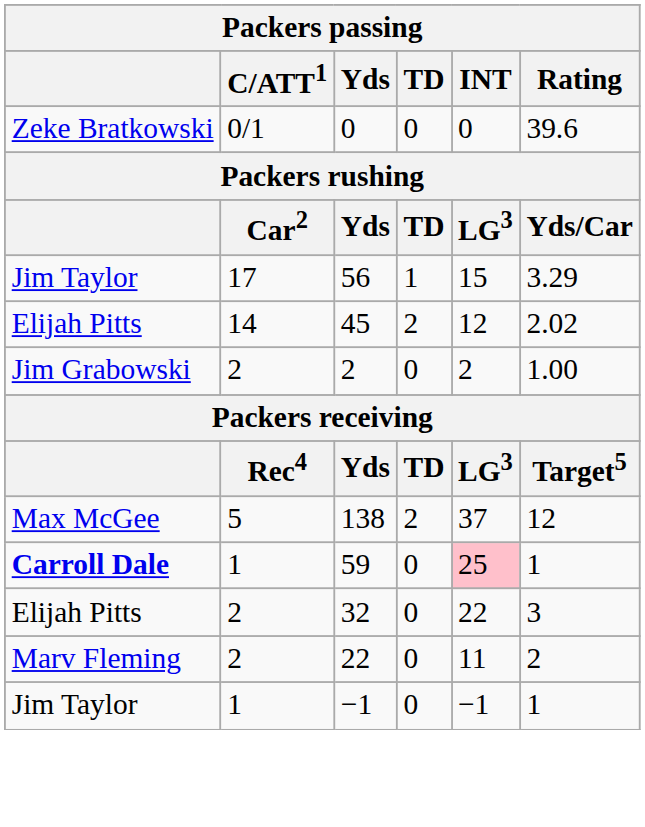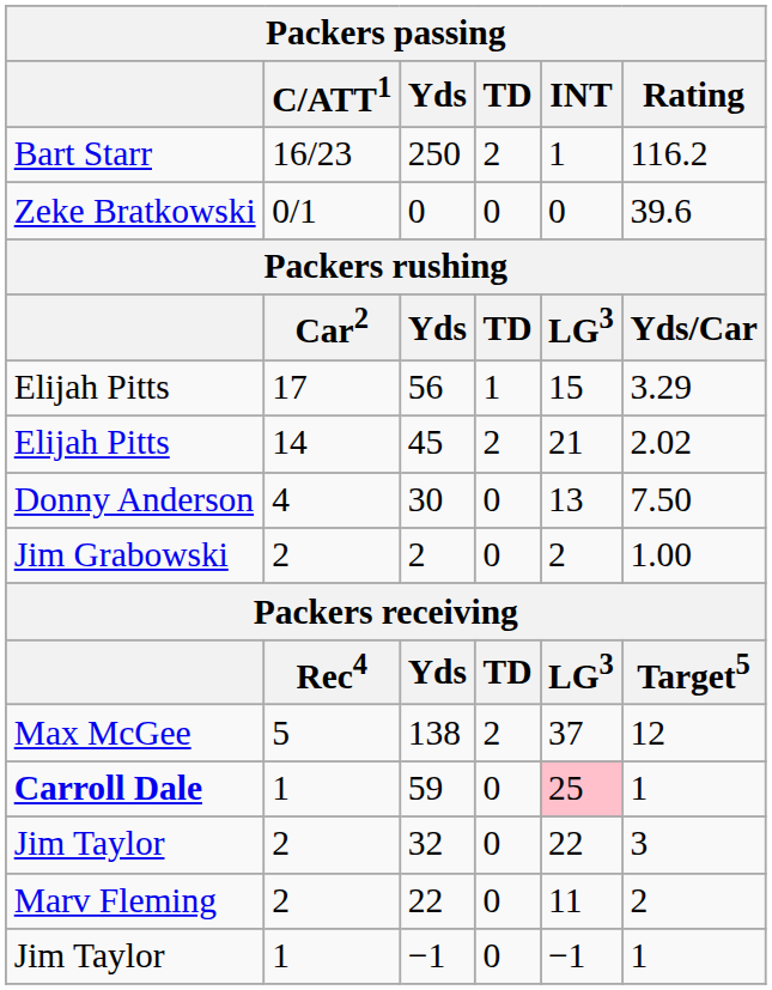+ row: Bart Starr | 16/23 | 250 | 2 | 1 | 116.2
56 | column 1: Jim Taylor -> Elijah Pitts
45 | INT: 12 -> 21
+ row: Donny Anderson | 4 | 30 | 0 | 13 | 7.50
32 | column 1: Elijah Pitts -> Jim Taylor
